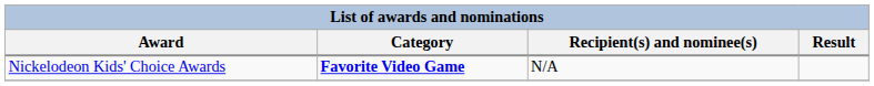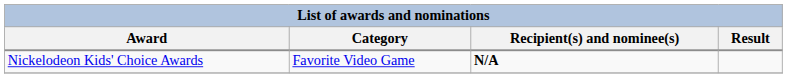Nickelodeon Kids' Choice Awards | Category: bold -> normal
Nickelodeon Kids' Choice Awards | Recipient(s) and nominee(s): normal -> bold
